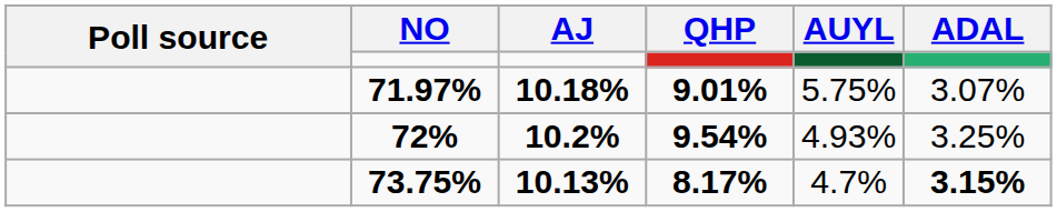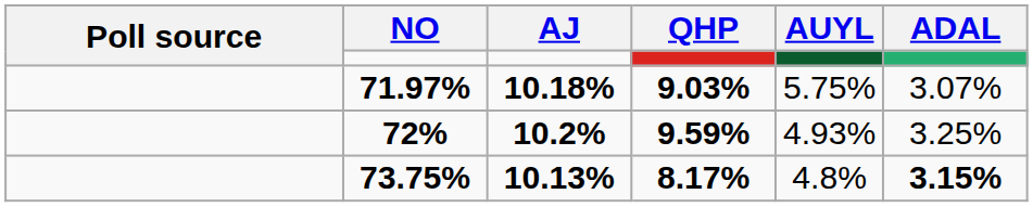71.97% | QHP: 9.01% -> 9.03%
72% | QHP: 9.54% -> 9.59%
73.75% | AUYL: 4.7% -> 4.8%
